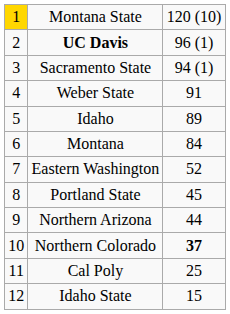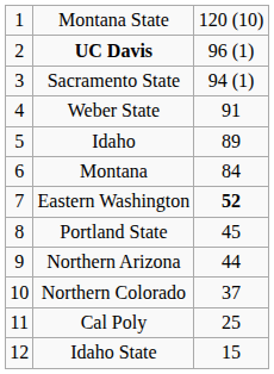Montana State | column 1: gold background -> no background
Eastern Washington | column 3: normal -> bold
Northern Colorado | column 3: bold -> normal
